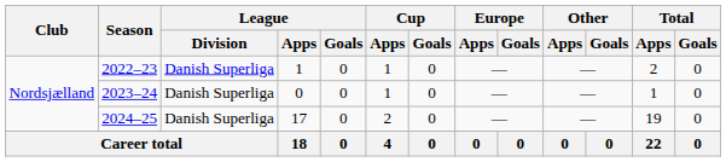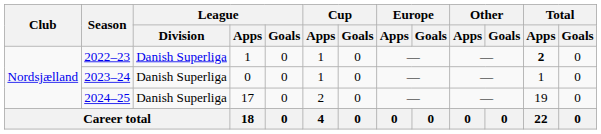2022–23 | Total / Apps: normal -> bold
